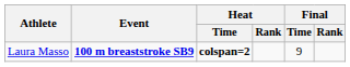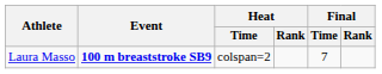Laura Masso | Heat / Time: bold -> normal
Laura Masso | Final / Time: 9 -> 7
